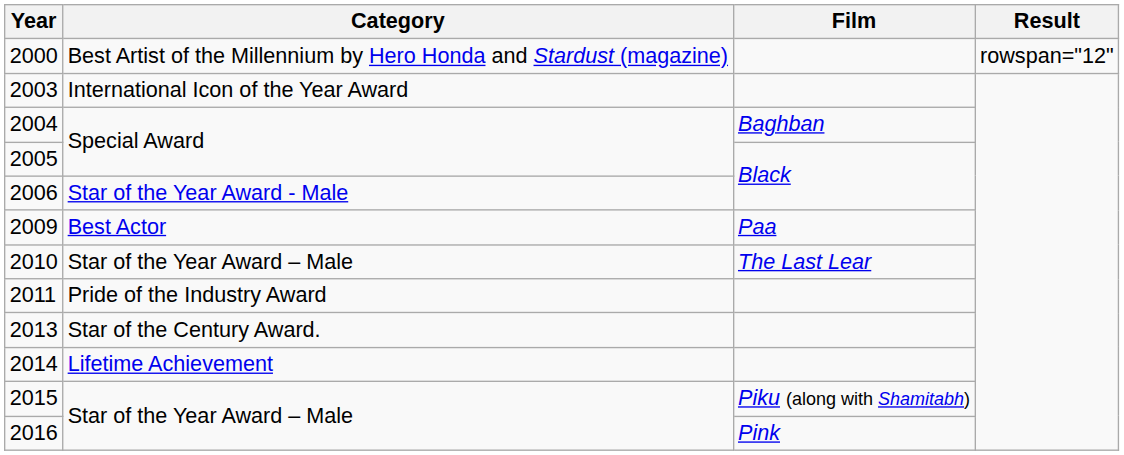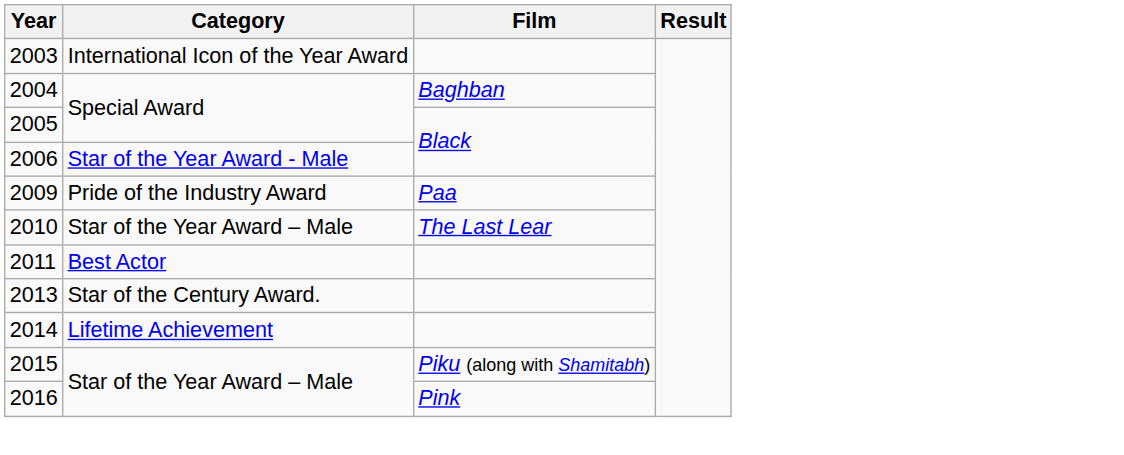- row: 2000 | Best Artist of the Millennium by Hero Honda and Stardust (magazine) | rowspan="12"
2009 | Category: Best Actor -> Pride of the Industry Award
2011 | Category: Pride of the Industry Award -> Best Actor
